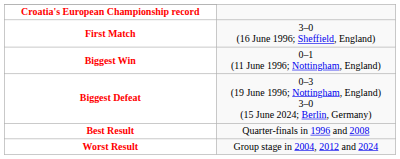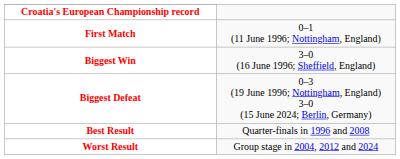First Match | column 2: 3–0 (16 June 1996; Sheffield, England) -> 0–1 (11 June 1996; Nottingham, England)
Biggest Win | column 2: 0–1 (11 June 1996; Nottingham, England) -> 3–0 (16 June 1996; Sheffield, England)
